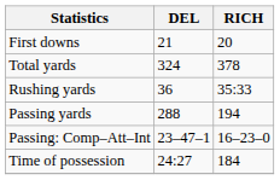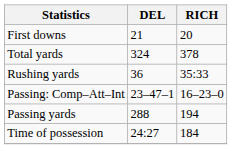rows swapped: Passing yards <-> Passing: Comp–Att–Int
